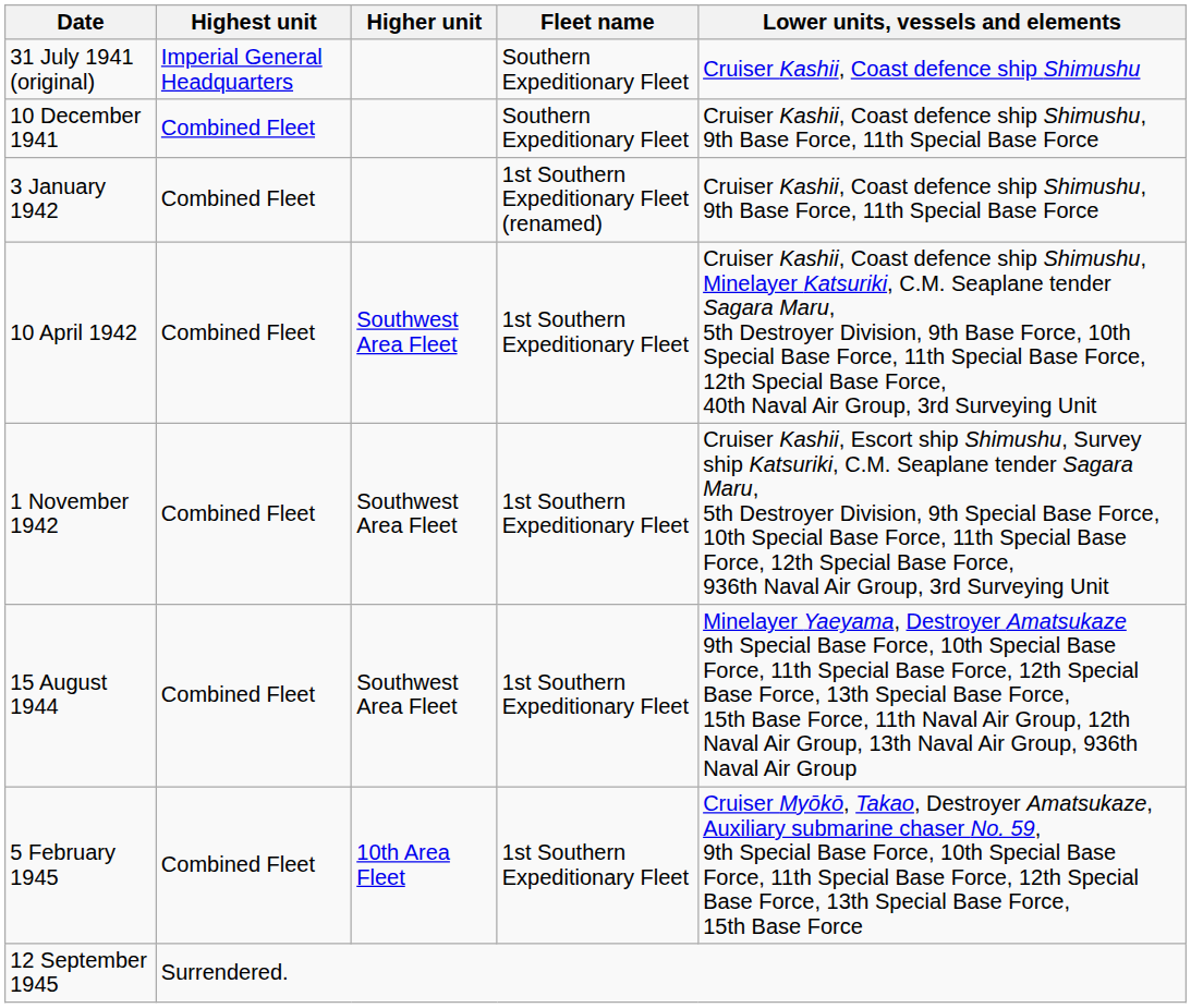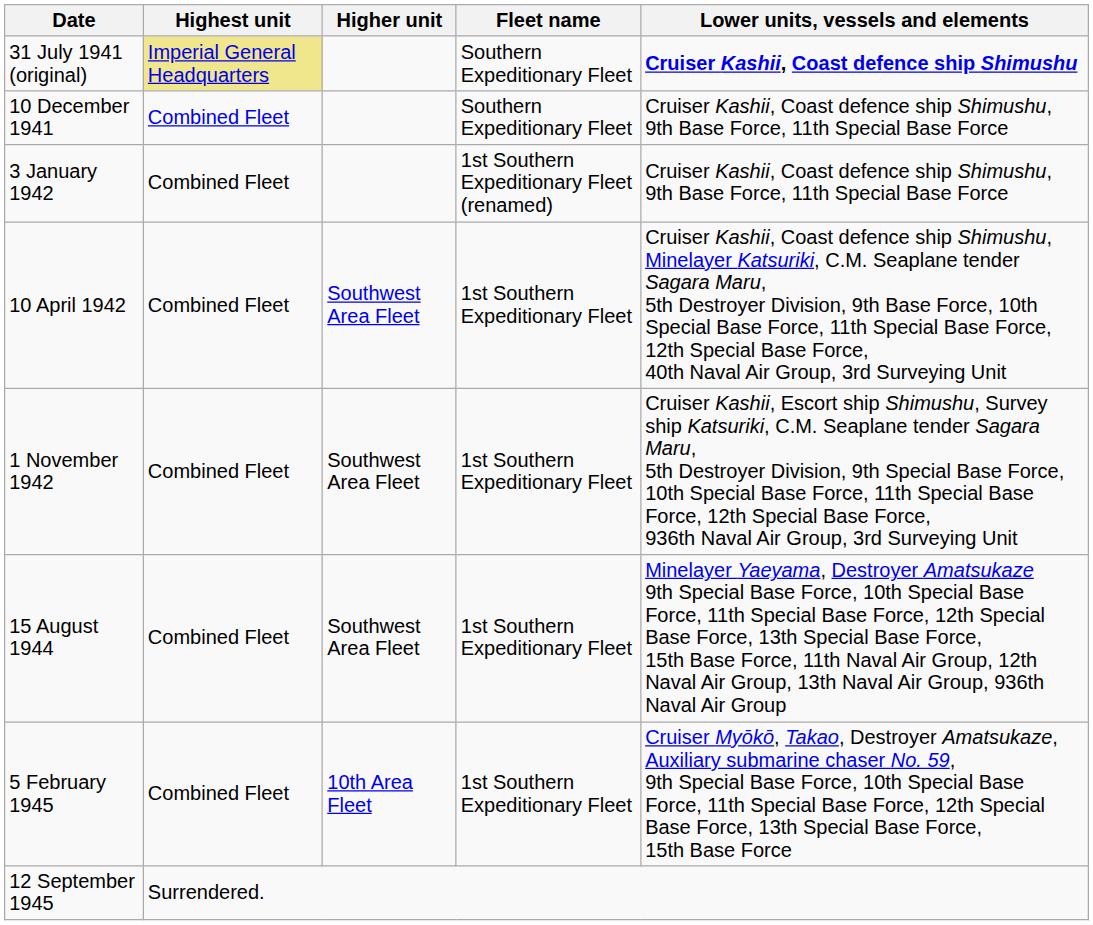31 July 1941 (original) | Highest unit: no background -> khaki background
31 July 1941 (original) | Lower units, vessels and elements: normal -> bold
